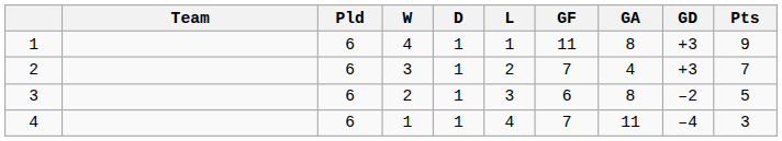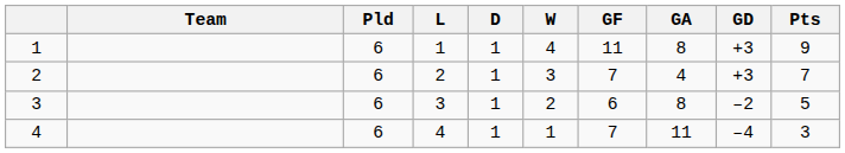columns swapped: W <-> L
